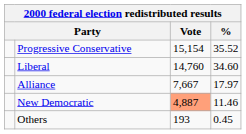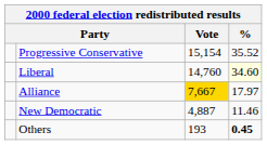Liberal | %: no background -> lightyellow background
Alliance | Vote: no background -> gold background
New Democratic | Vote: lightsalmon background -> no background
Others | %: normal -> bold
